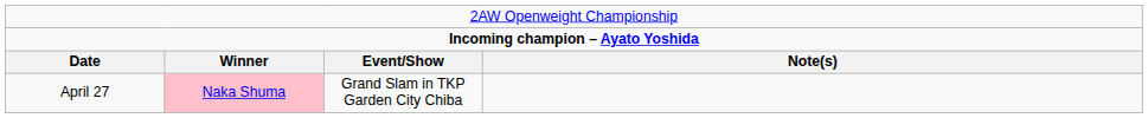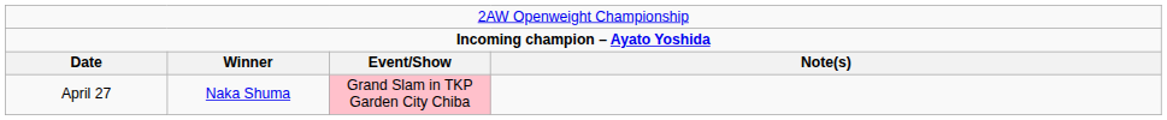April 27 | column 2: pink background -> no background
April 27 | column 3: no background -> pink background
